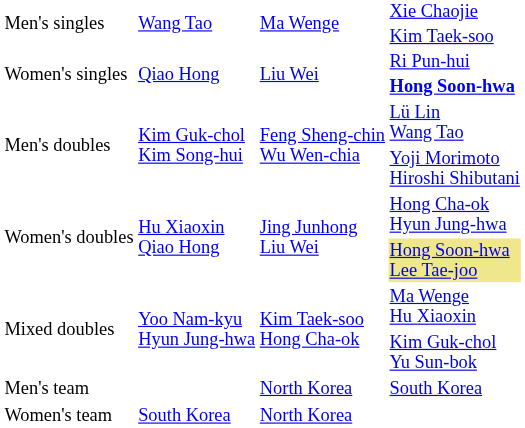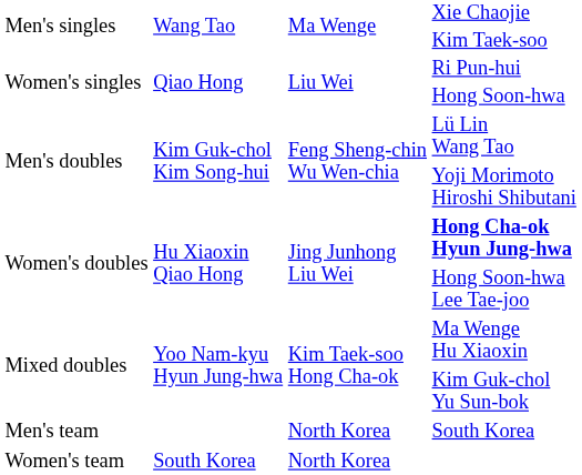Hong Soon-hwa | column 4: bold -> normal
Hong Cha-ok Hyun Jung-hwa | column 4: normal -> bold
Hong Soon-hwa Lee Tae-joo | column 4: khaki background -> no background
